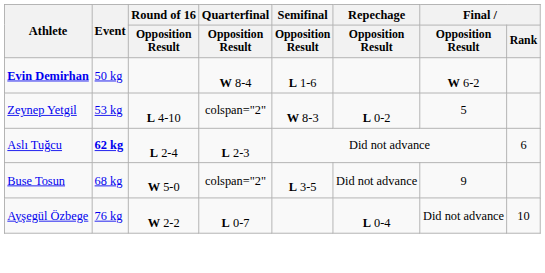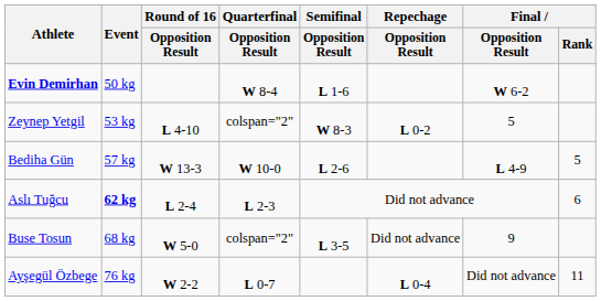+ row: Bediha Gün | 57 kg | W 13-3 | W 10-0 | L 2-6 | L 4-9 | 5
Ayşegül Özbege | Final / Rank: 10 -> 11
